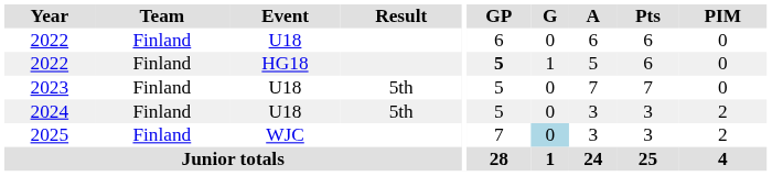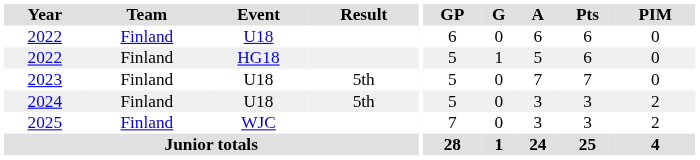2022 / HG18 | GP: bold -> normal
2025 | G: lightblue background -> no background
